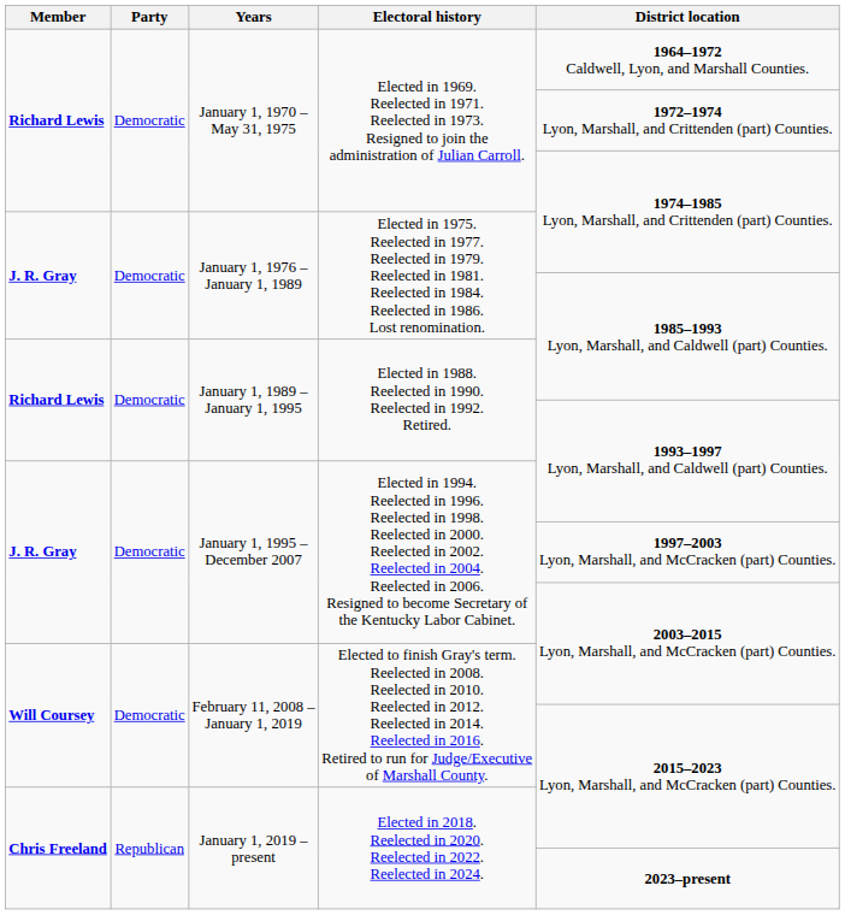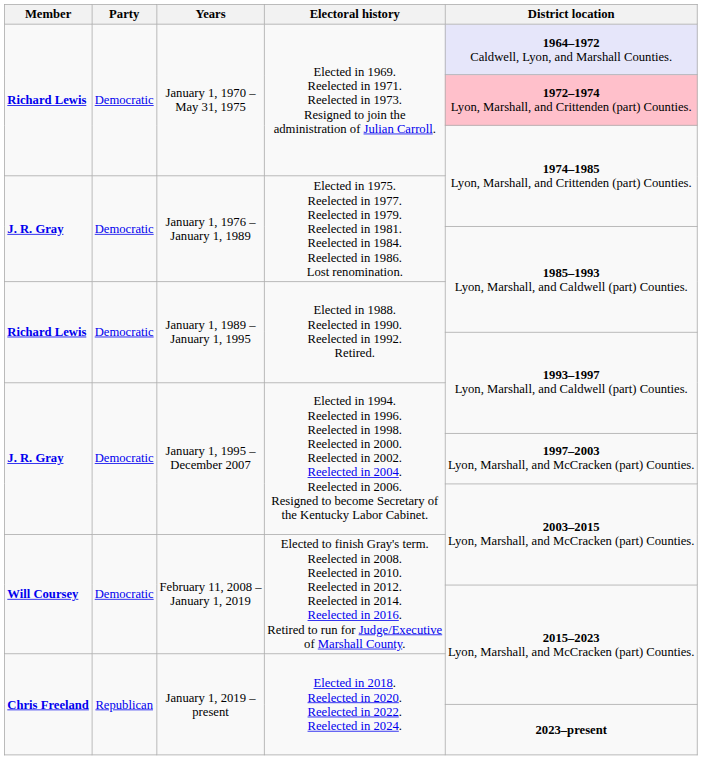row 2 | District location: no background -> lavender background
row 3 | District location: no background -> pink background
